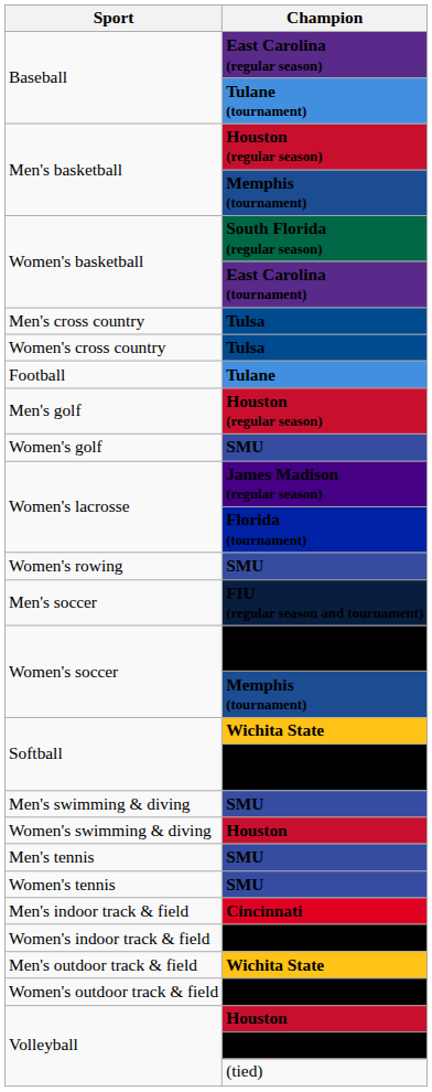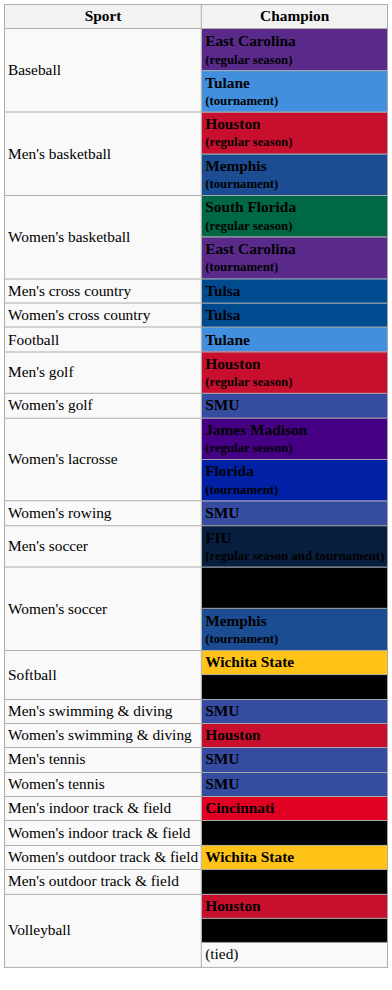row 20 | Champion: UCF (tournament) -> UCF
row 27 | Sport: Men's outdoor track & field -> Women's outdoor track & field
row 28 | Sport: Women's outdoor track & field -> Men's outdoor track & field
